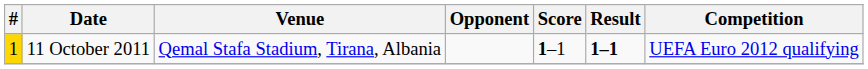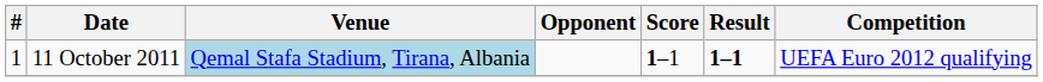11 October 2011 | #: gold background -> no background
11 October 2011 | Venue: no background -> lightblue background
